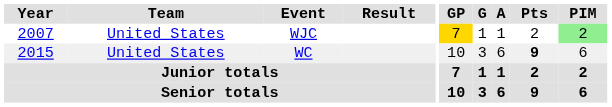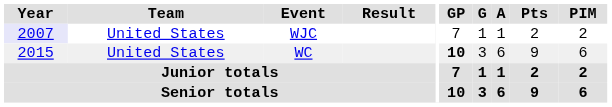WJC | Year: no background -> lavender background
WJC | GP: gold background -> no background
WJC | PIM: lightgreen background -> no background
WC | GP: normal -> bold
WC | Pts: bold -> normal
